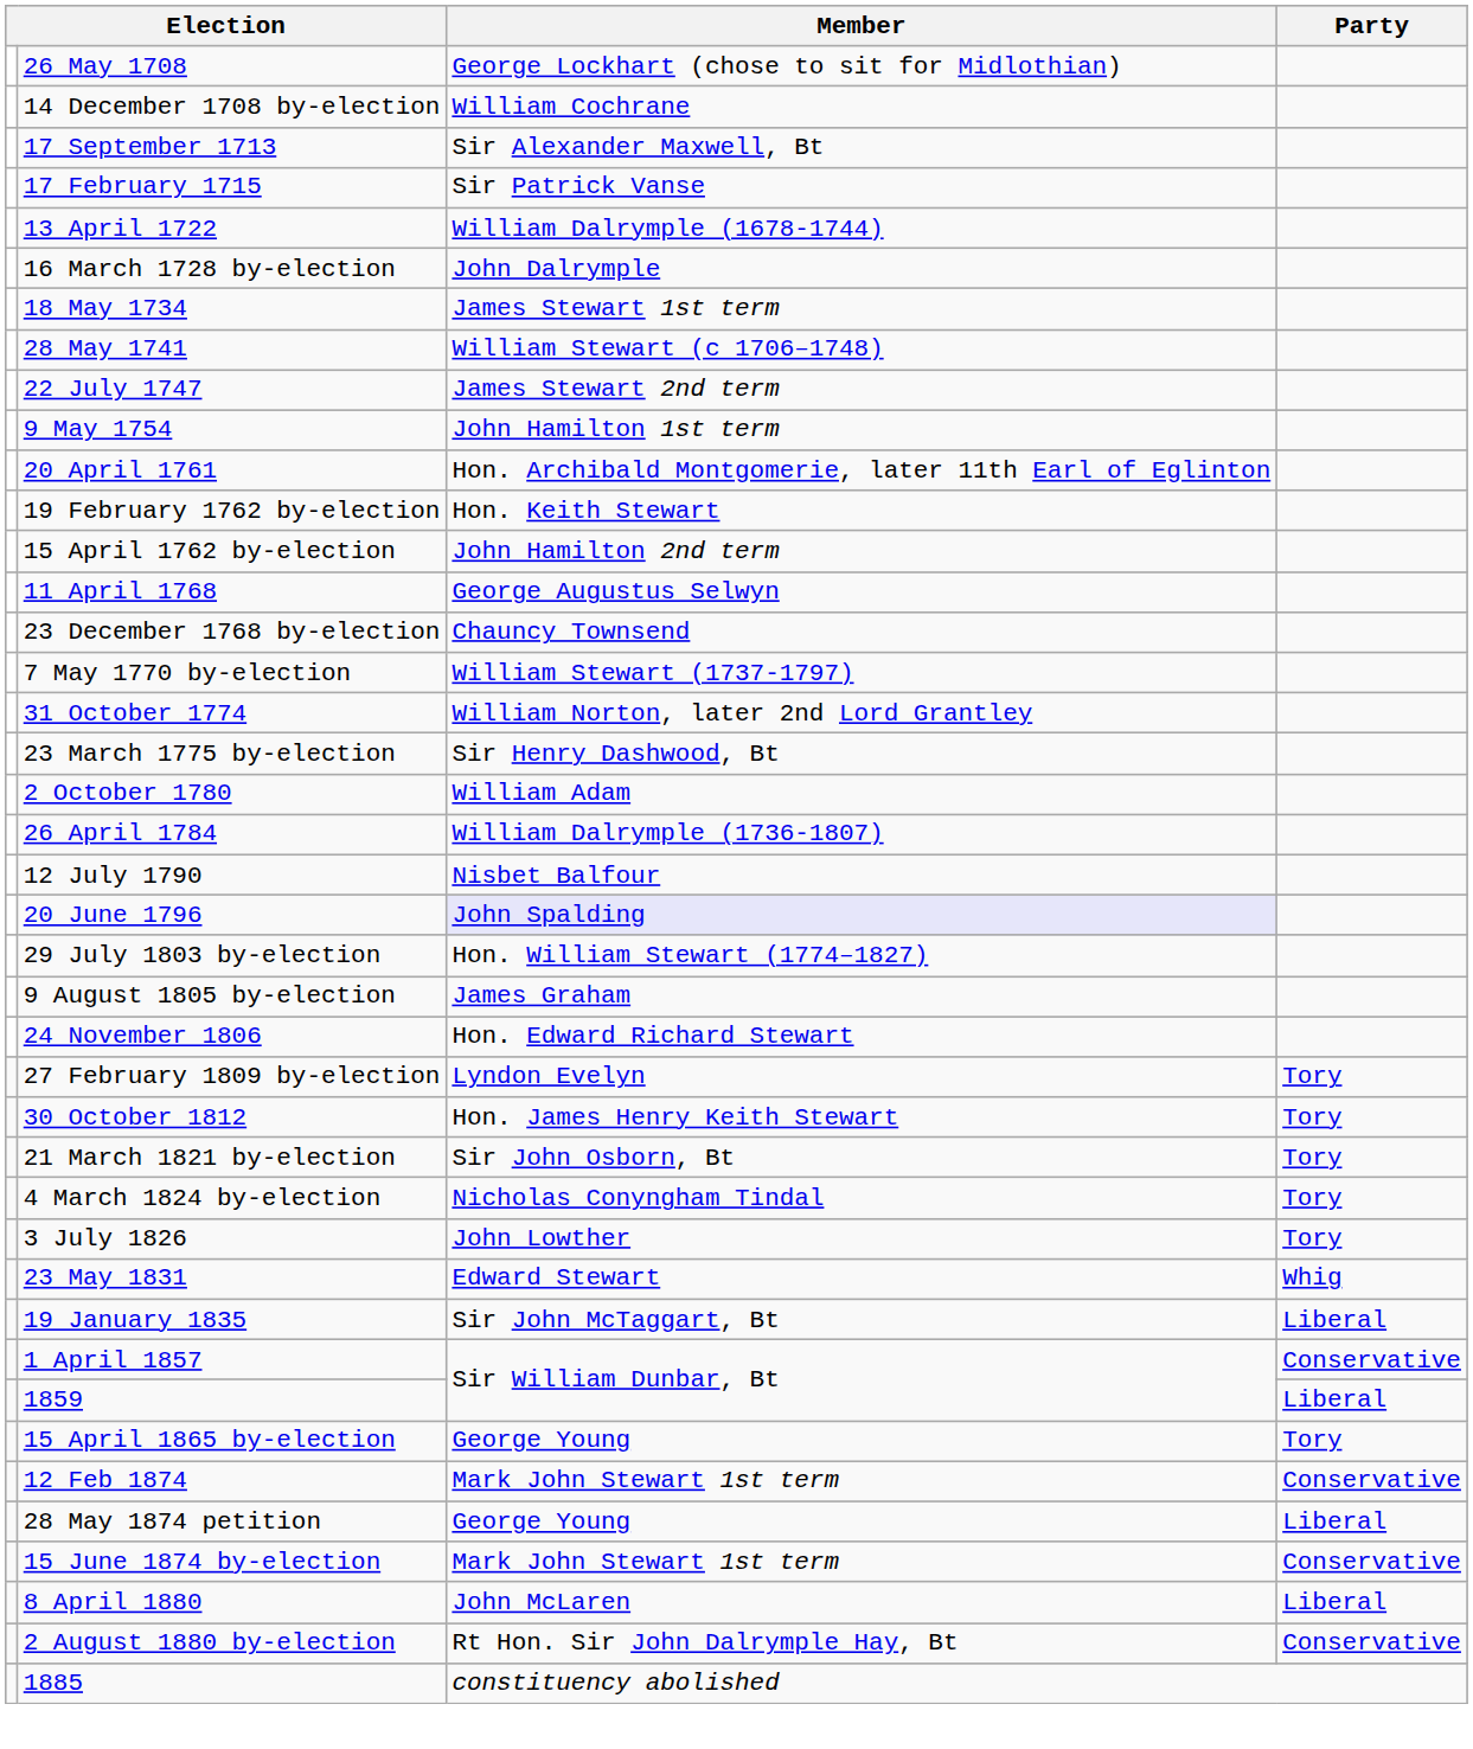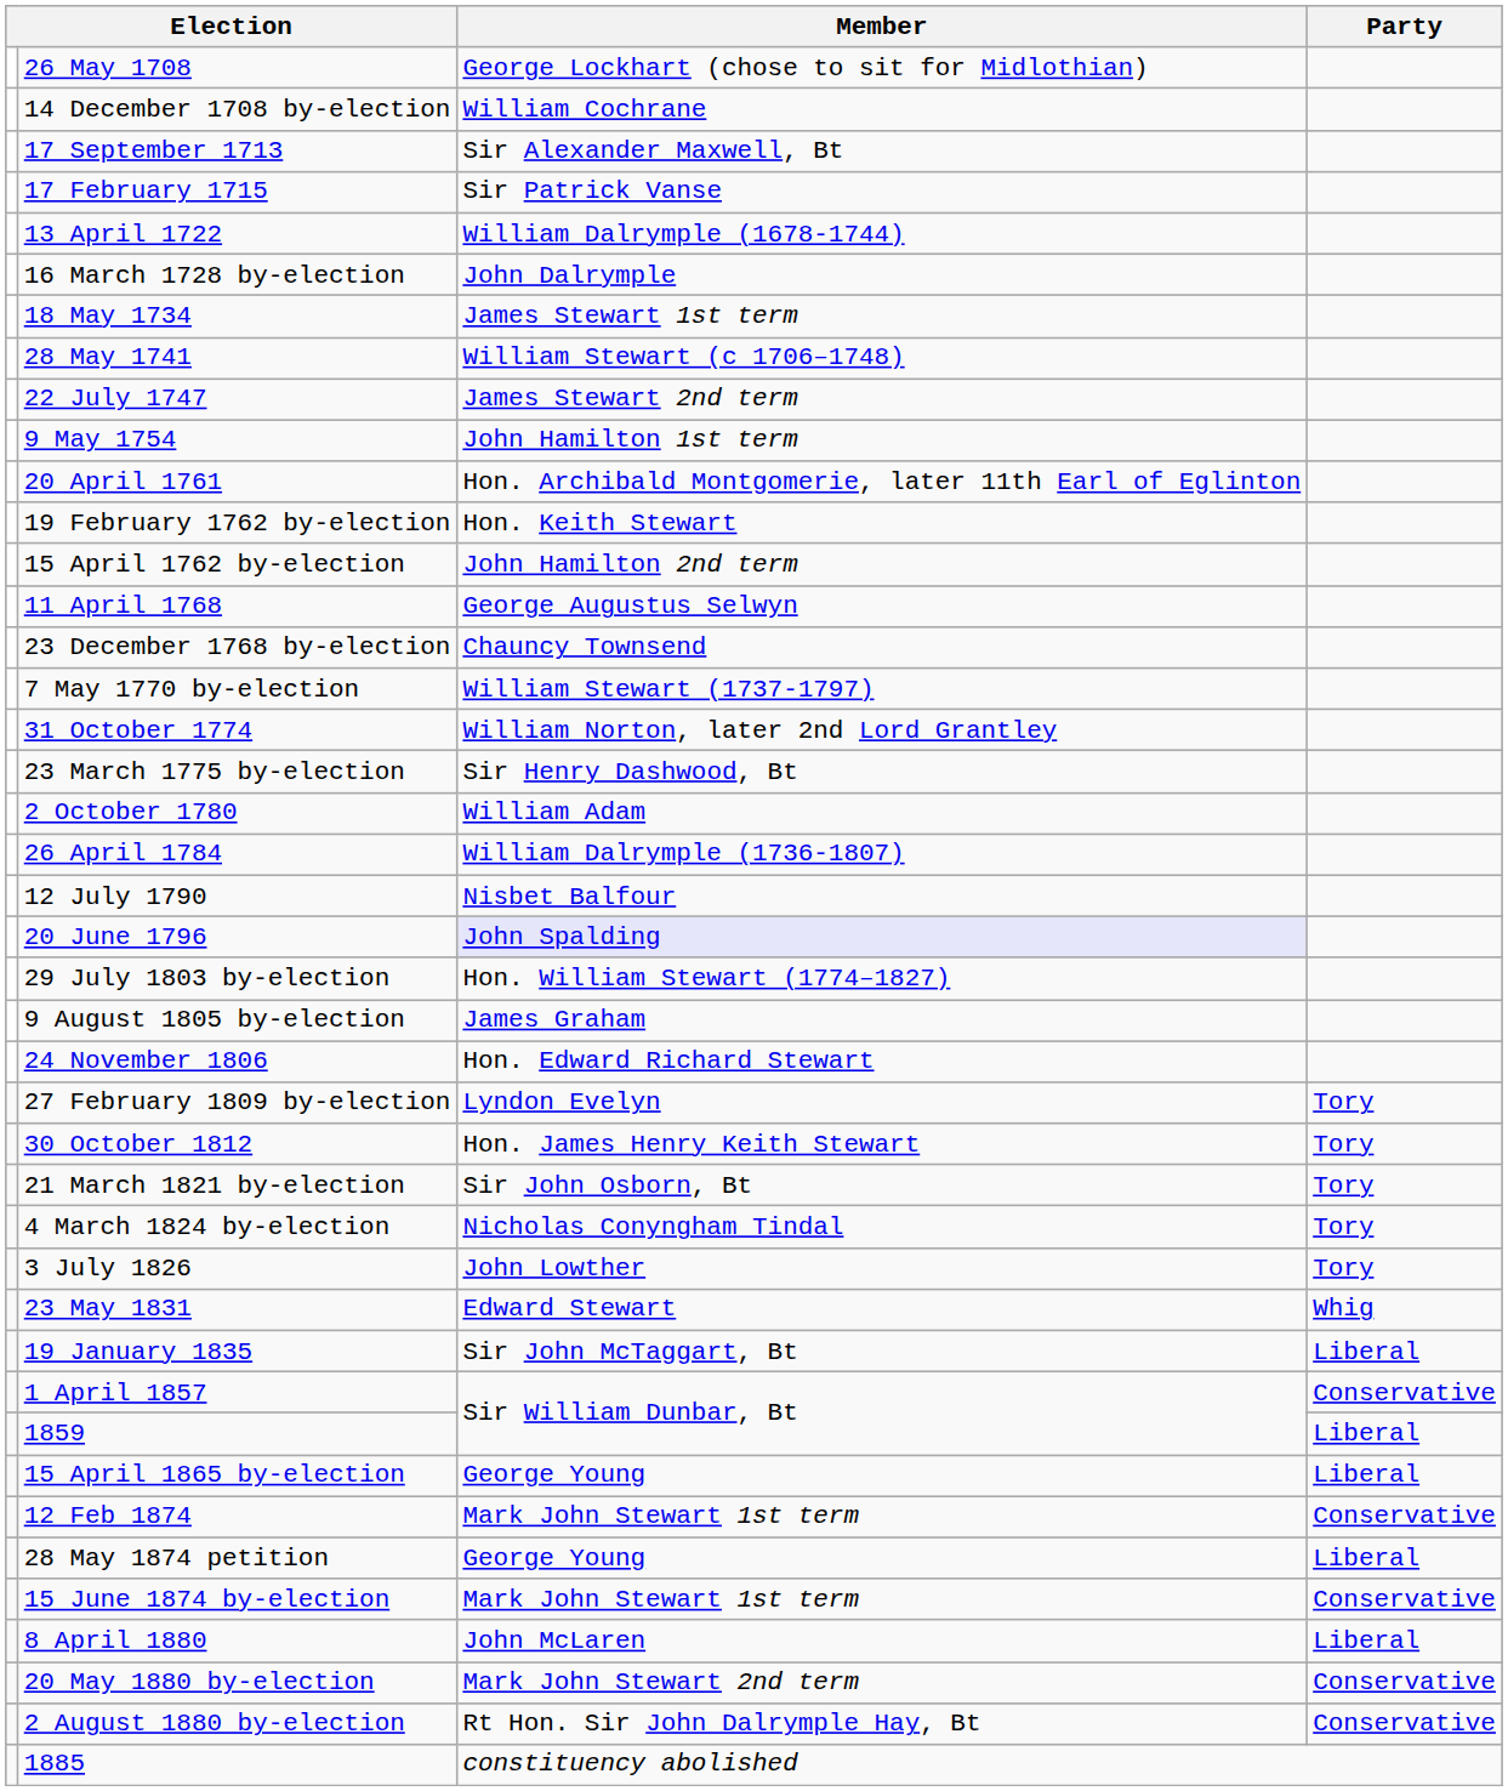15 April 1865 by-election | Party: Tory -> Liberal
+ row: 20 May 1880 by-election | Mark John Stewart 2nd term | Conservative
